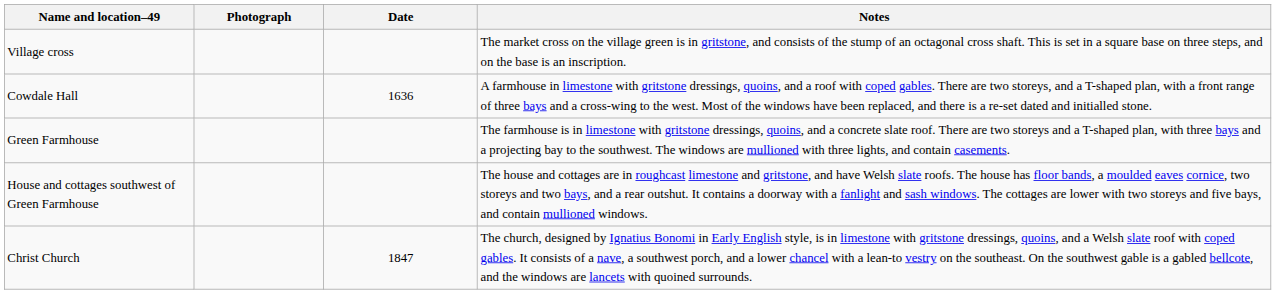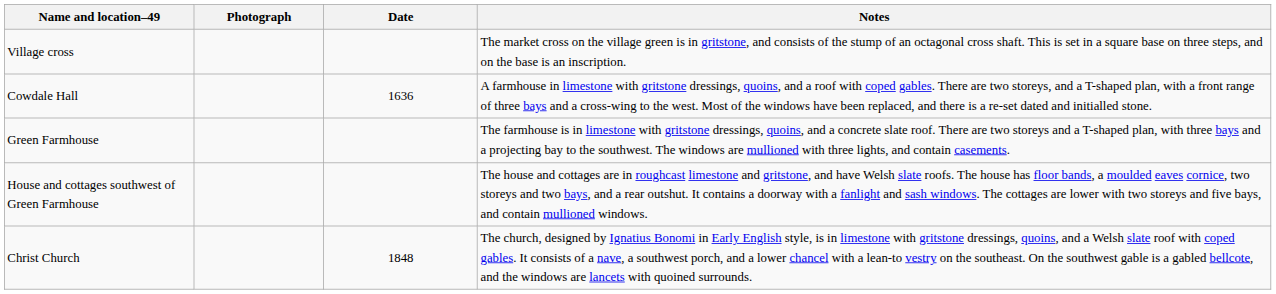Christ Church | Date: 1847 -> 1848
